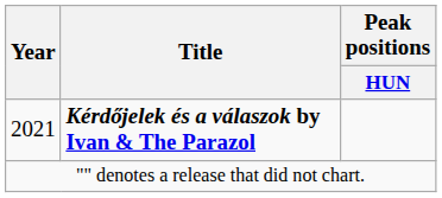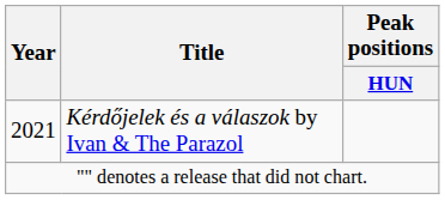2021 | Title: bold -> normal
